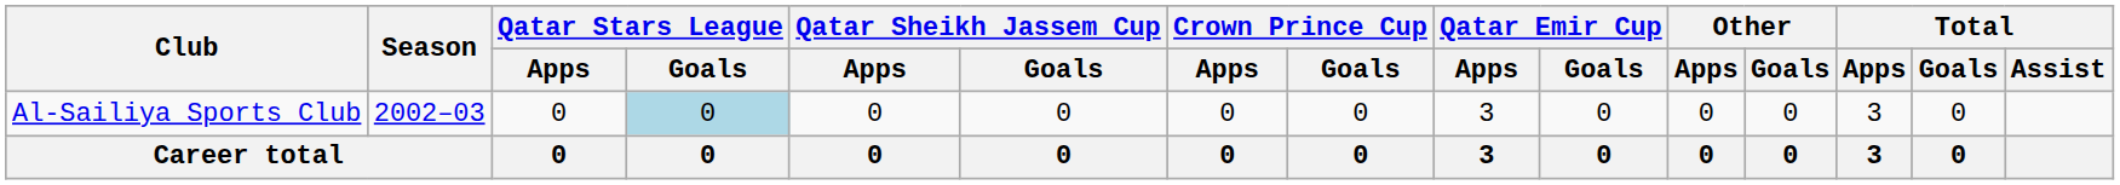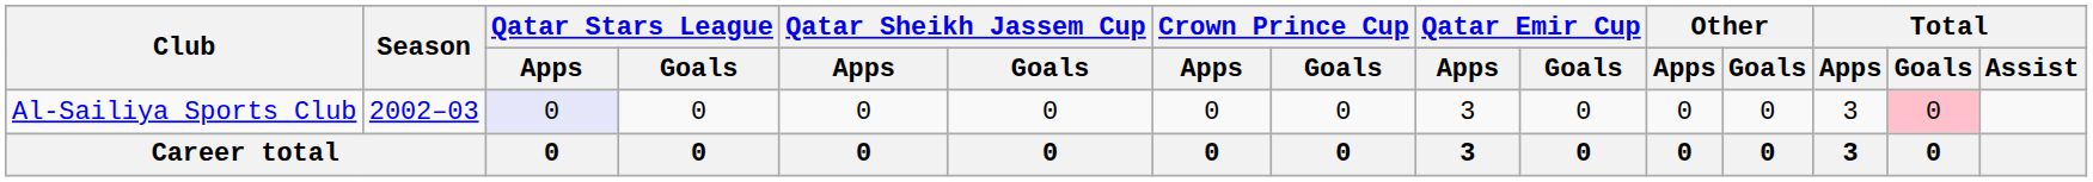Al-Sailiya Sports Club | Qatar Stars League / Apps: no background -> lavender background
Al-Sailiya Sports Club | Qatar Stars League / Goals: lightblue background -> no background
Al-Sailiya Sports Club | Total / Goals: no background -> pink background
